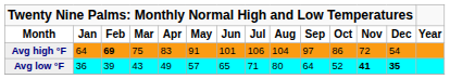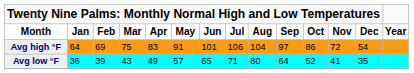row 3 | column 3: bold -> normal
row 4 | column 12: bold -> normal
row 4 | column 13: bold -> normal
